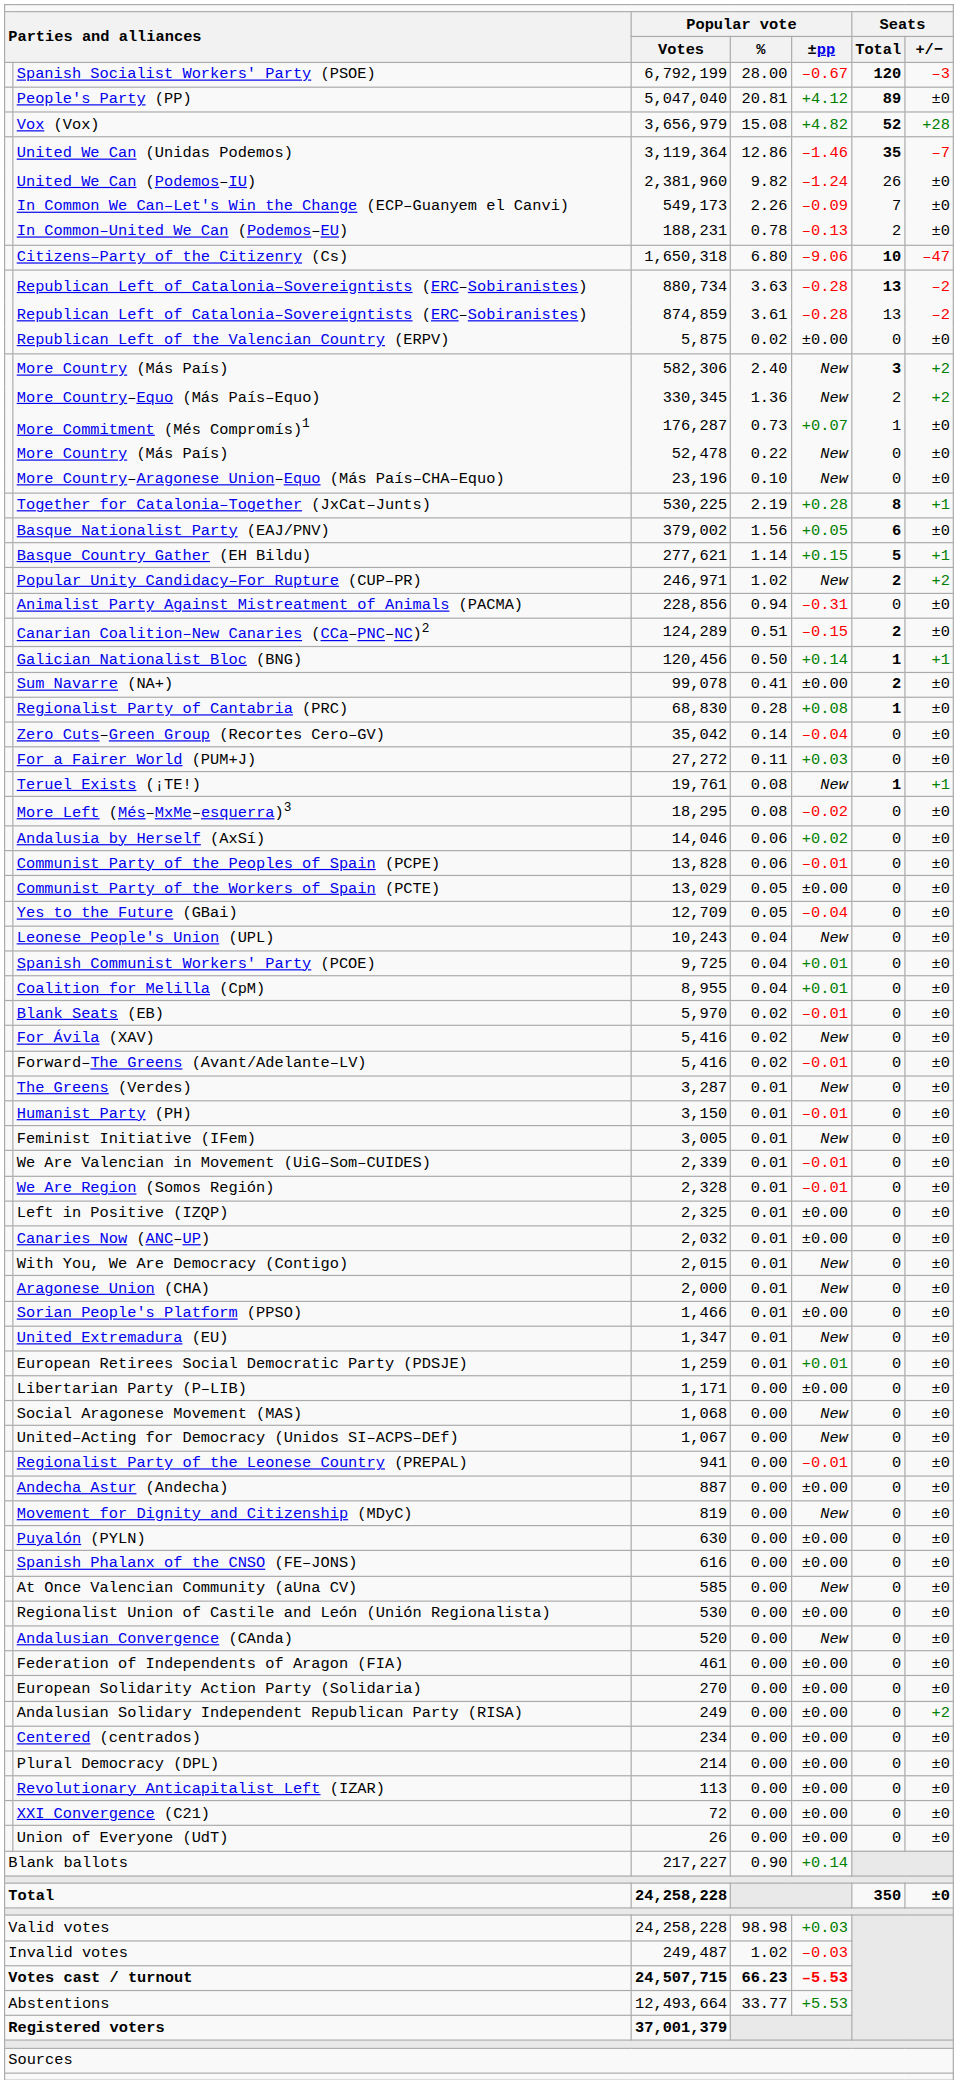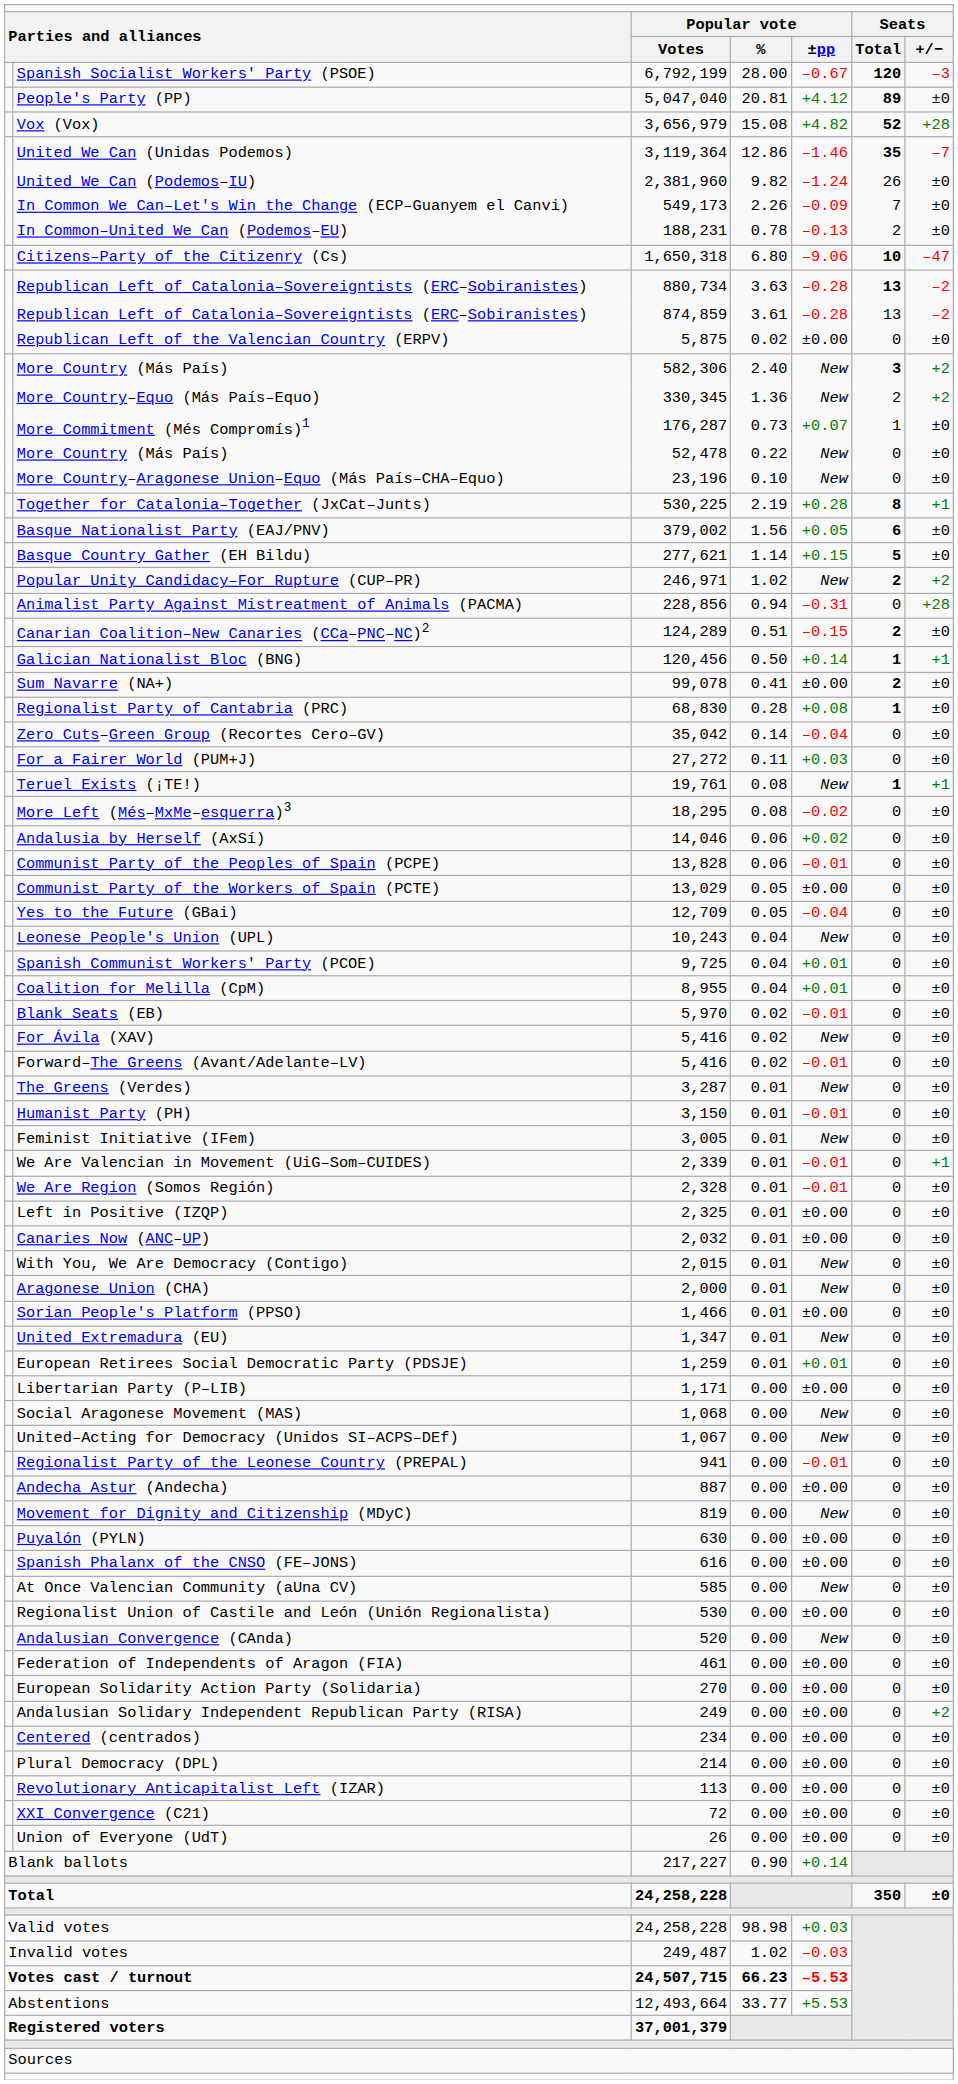Basque Country Gather (EH Bildu) | column 7: +1 -> ±0
Animalist Party Against Mistreatment of Animals (PACMA) | column 7: ±0 -> +28
We Are Valencian in Movement (UiG–Som–CUIDES) | column 7: ±0 -> +1
